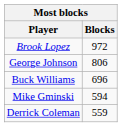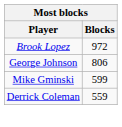- row: Buck Williams | 696
Mike Gminski | Blocks: 594 -> 599
